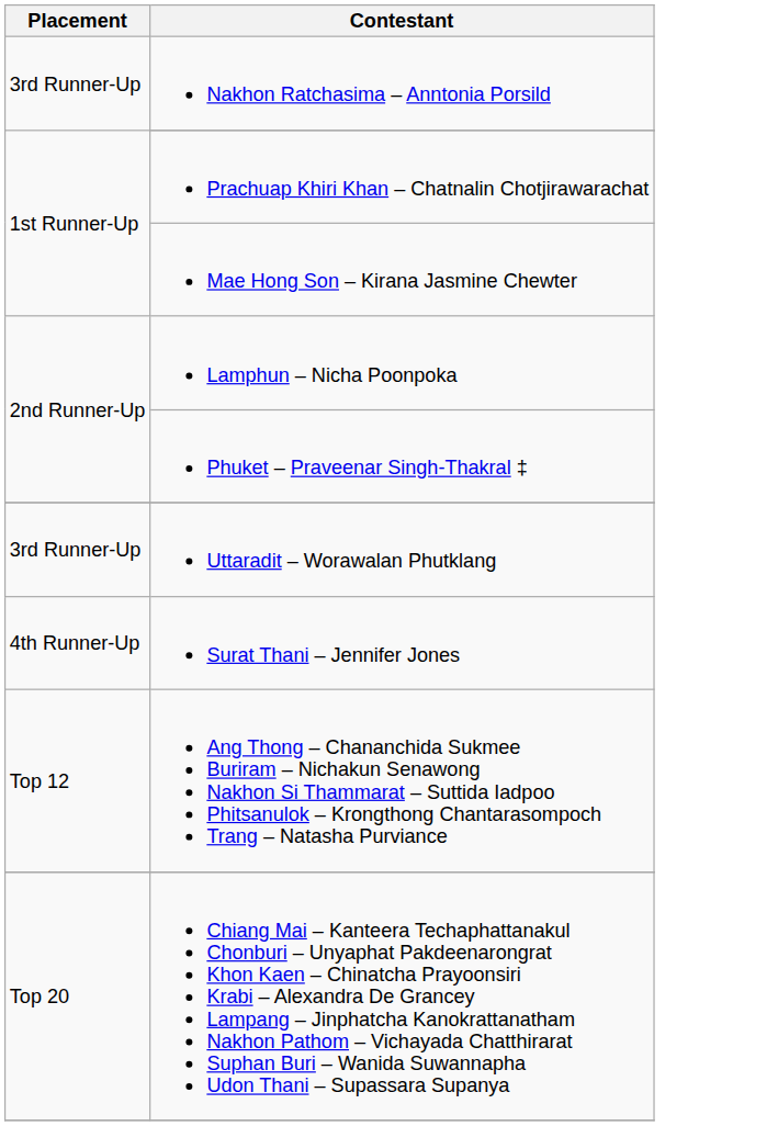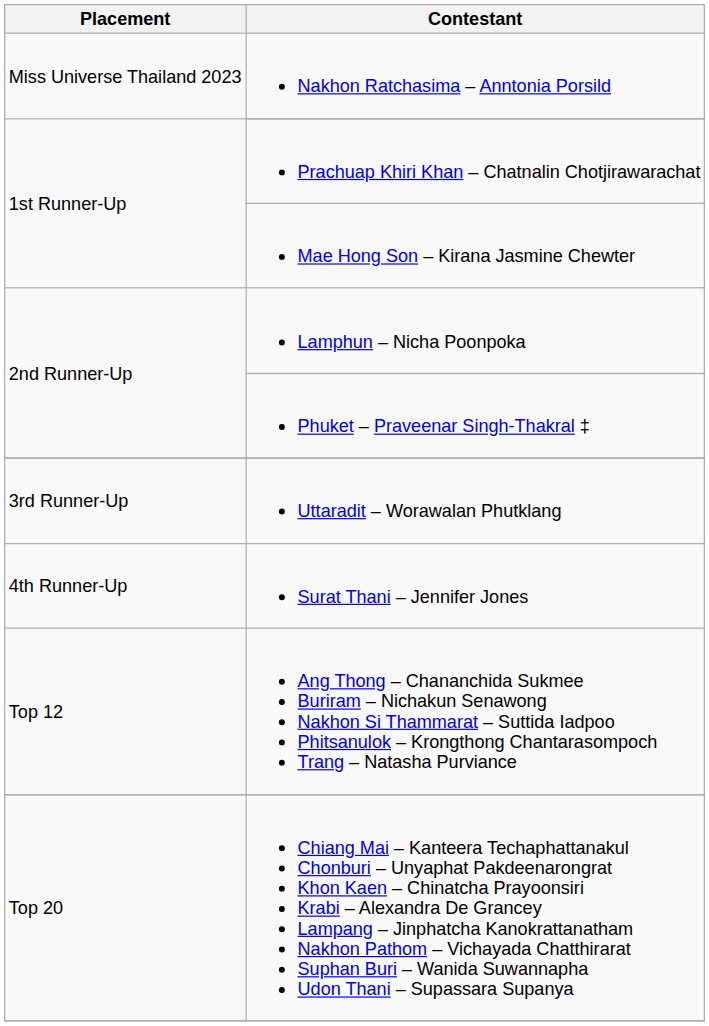row 2 | Placement: 3rd Runner-Up -> Miss Universe Thailand 2023
